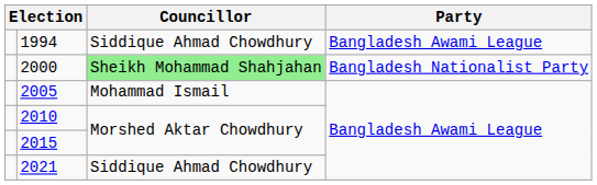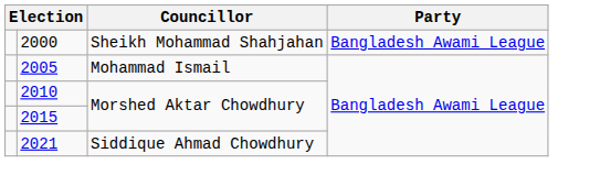- row: 1994 | Siddique Ahmad Chowdhury | Bangladesh Awami League
2000 | Councillor: lightgreen background -> no background
2000 | Party: Bangladesh Nationalist Party -> Bangladesh Awami League
